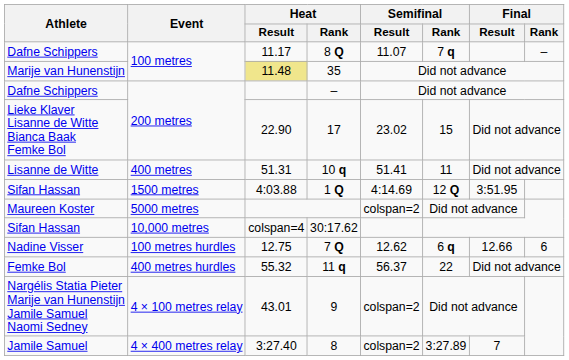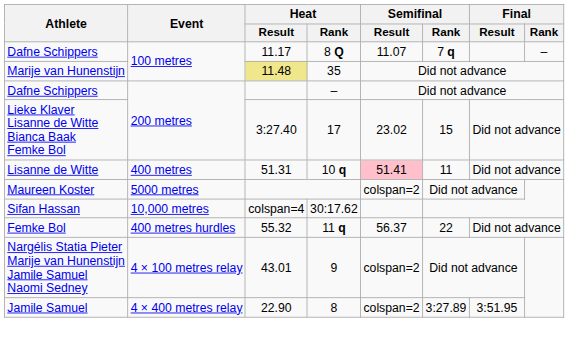17 | Heat / Result: 22.90 -> 3:27.40
10 q | Semifinal / Result: no background -> pink background
- row: Sifan Hassan | 1500 metres | 4:03.88 | 1 Q | 4:14.69 | 12 Q | 3:51.95
- row: Nadine Visser | 100 metres hurdles | 12.75 | 7 Q | 12.62 | 6 q | 12.66 | 6
8 | Heat / Result: 3:27.40 -> 22.90
8 | Final / Result: 7 -> 3:51.95
